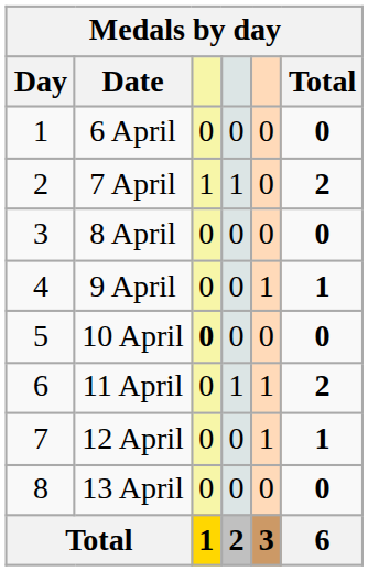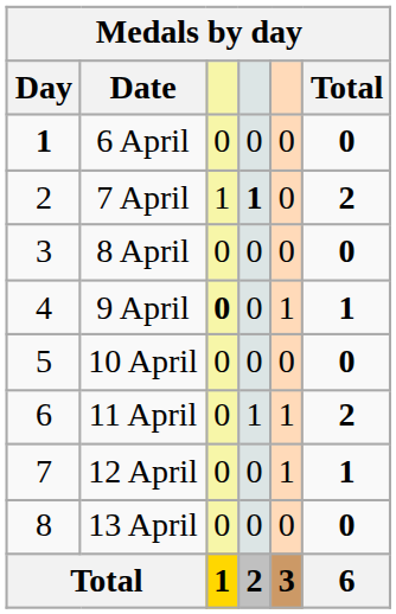6 April | Day: normal -> bold
7 April | column 4: normal -> bold
9 April | column 3: normal -> bold
10 April | column 3: bold -> normal
